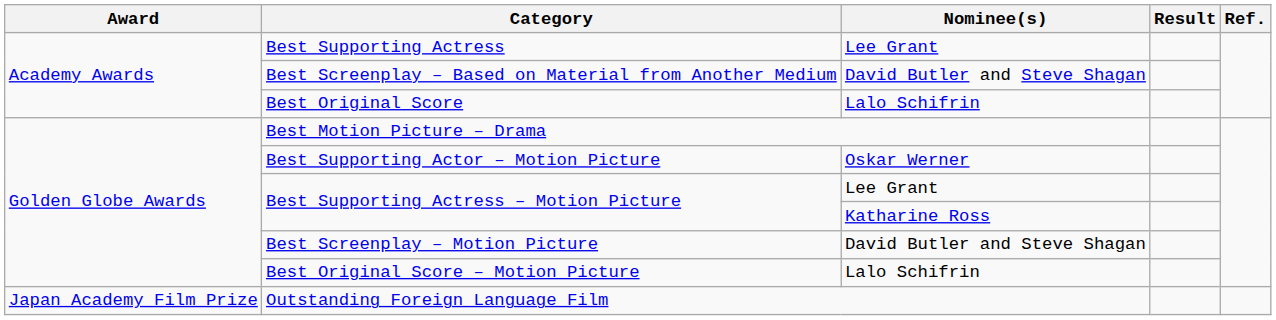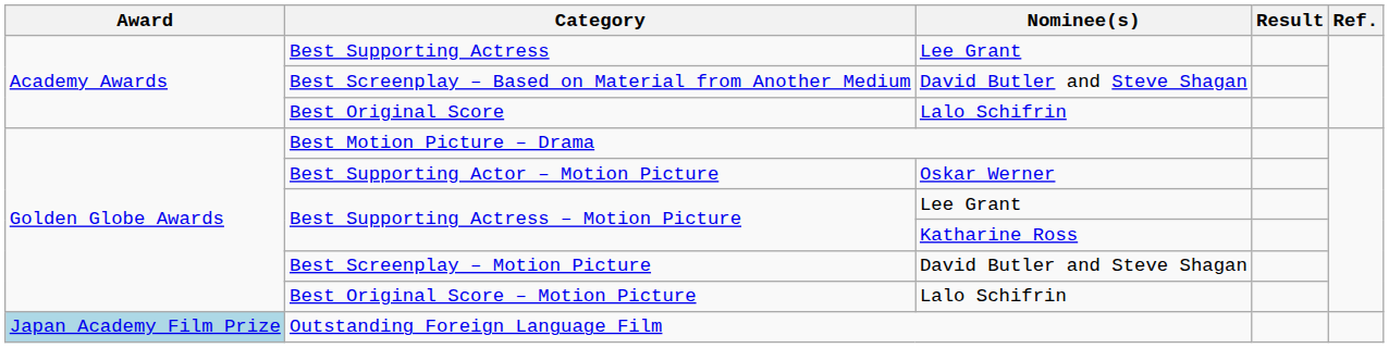Outstanding Foreign Language Film | Award: no background -> lightblue background
